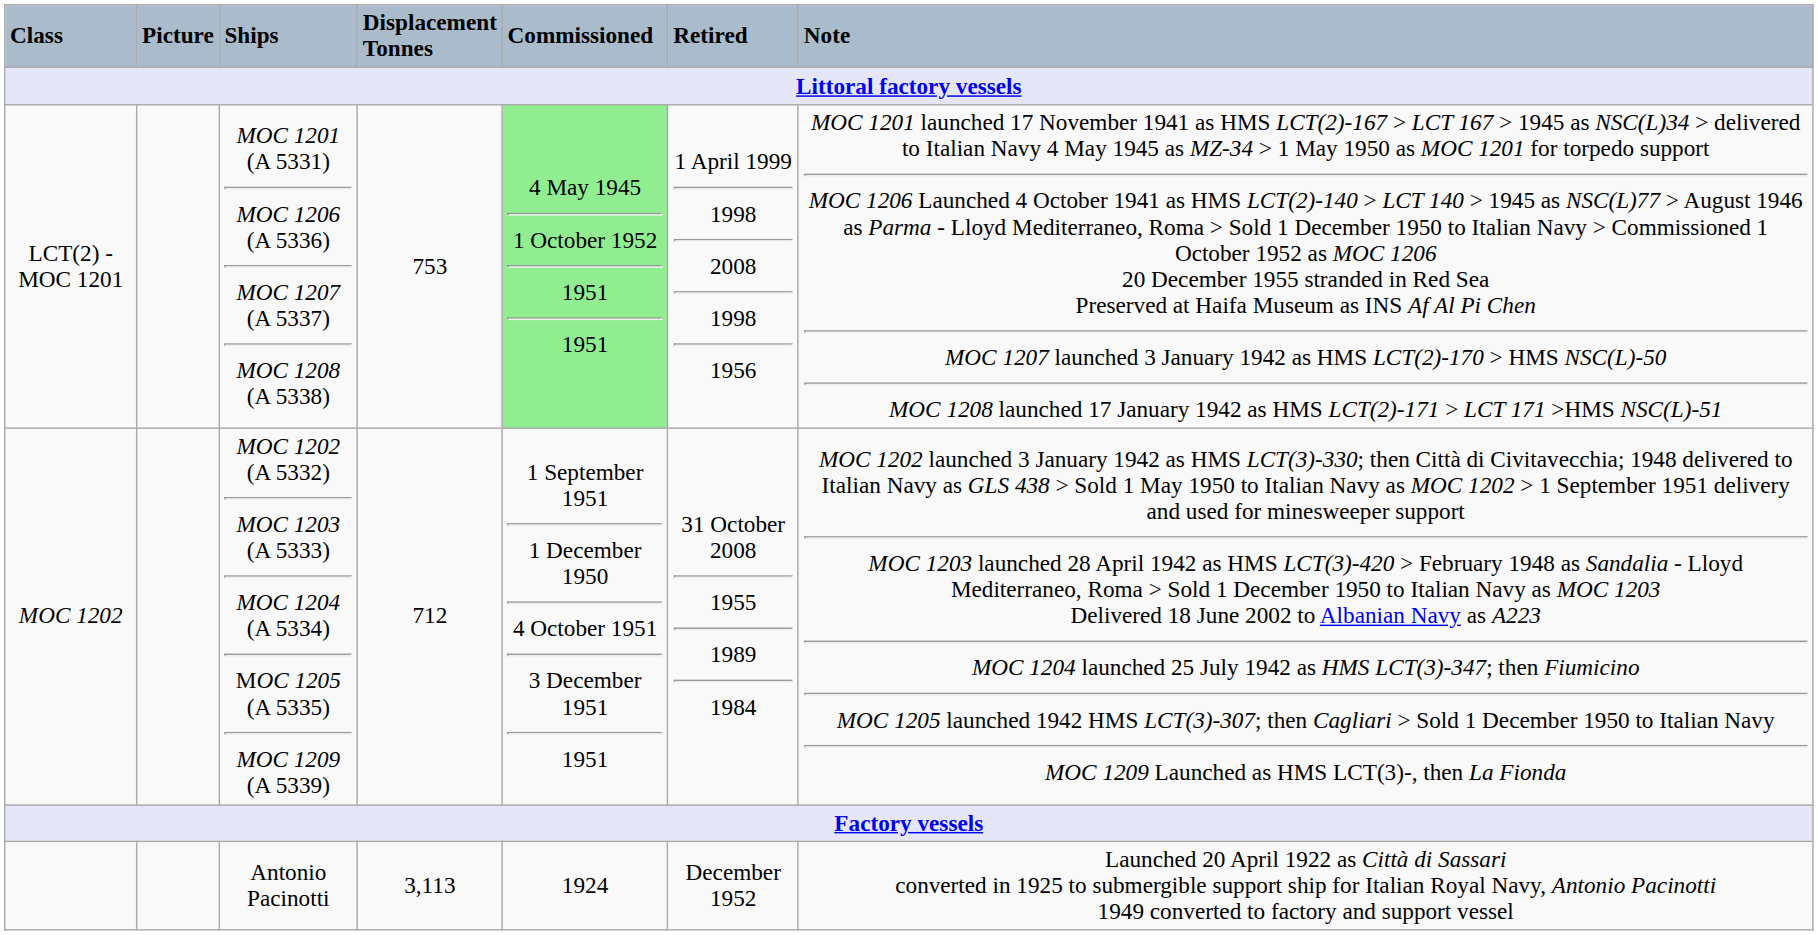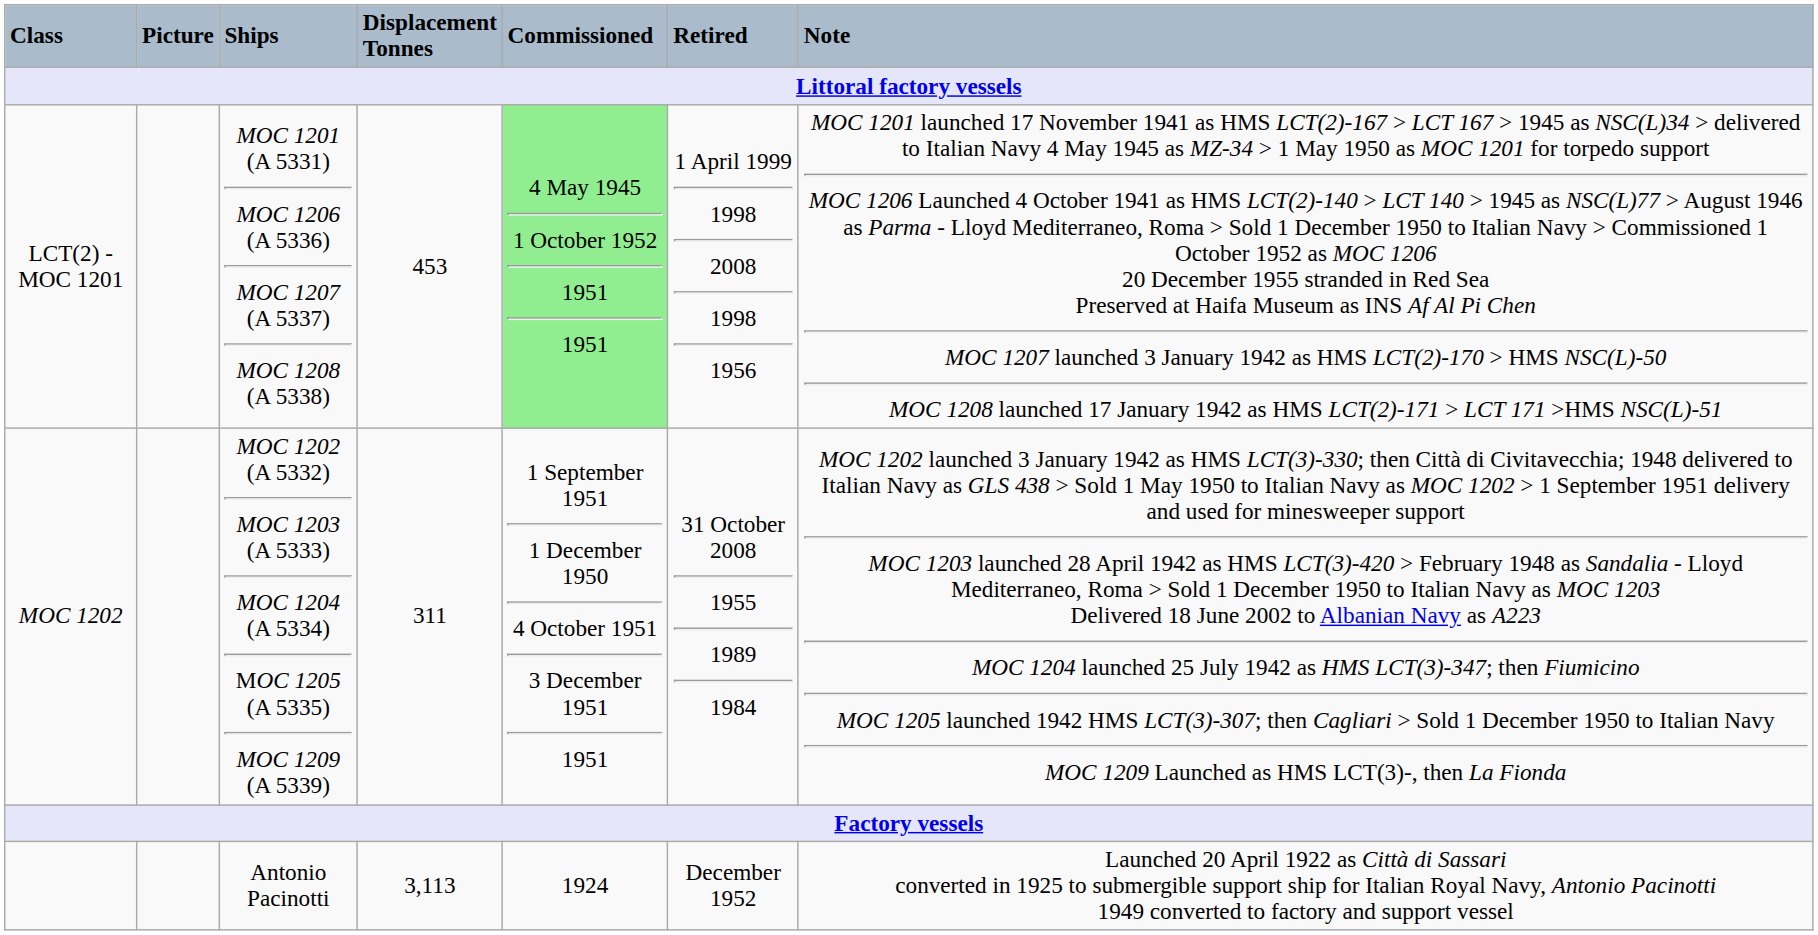LCT(2) - MOC 1201 | Displacement Tonnes: 753 -> 453
MOC 1202 | Displacement Tonnes: 712 -> 311
